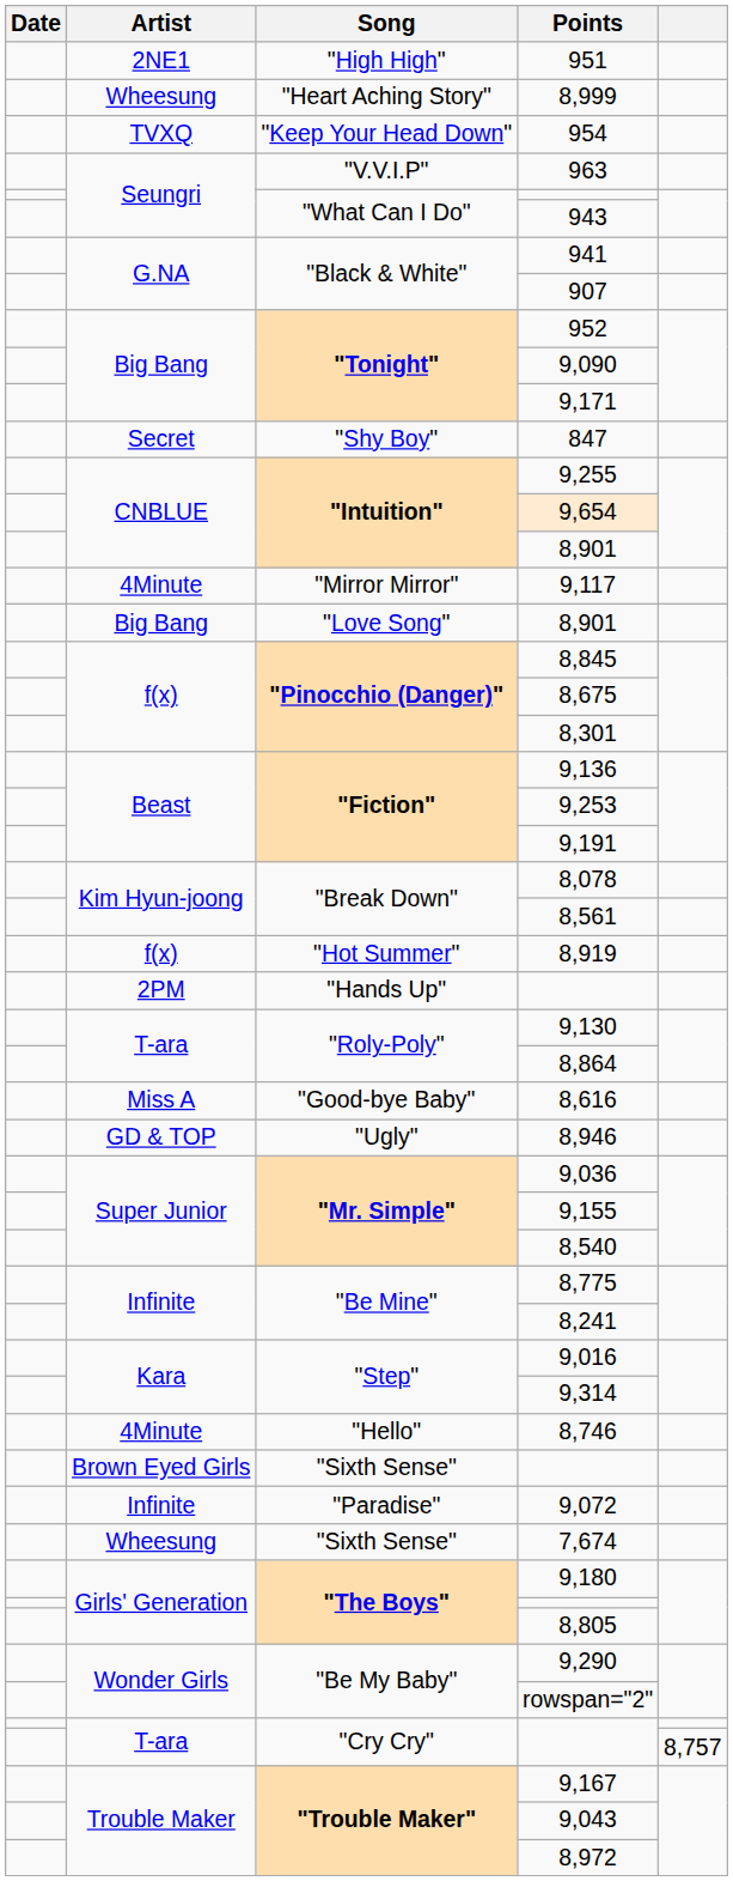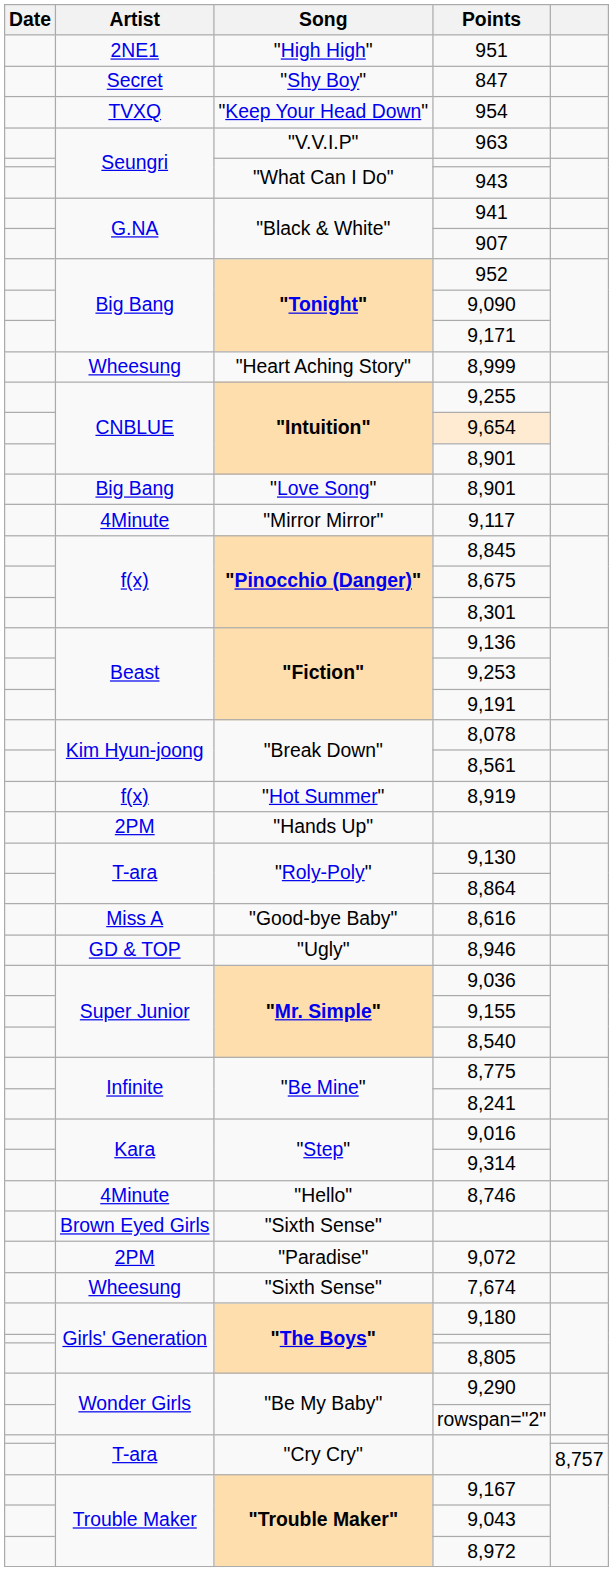rows swapped: 847 <-> 8,999
rows swapped: 9,117 <-> "Love Song" / 8,901
9,072 | Artist: Infinite -> 2PM
